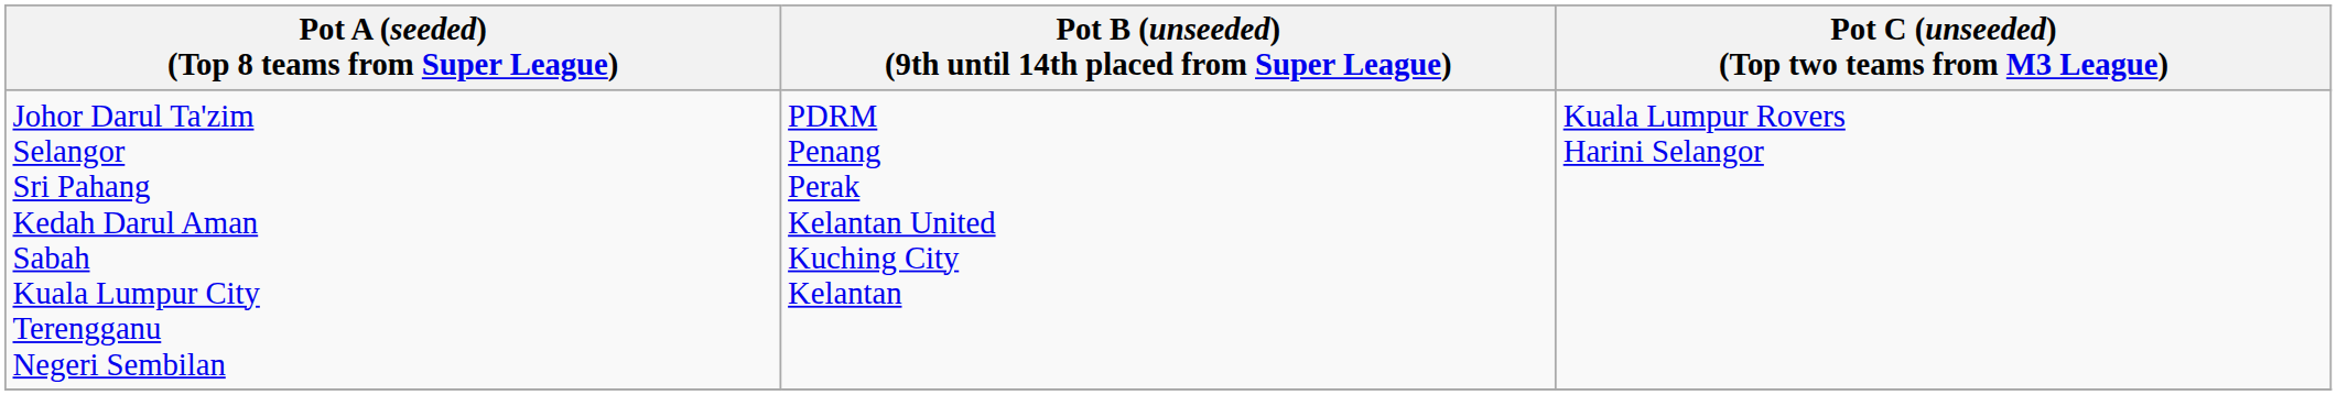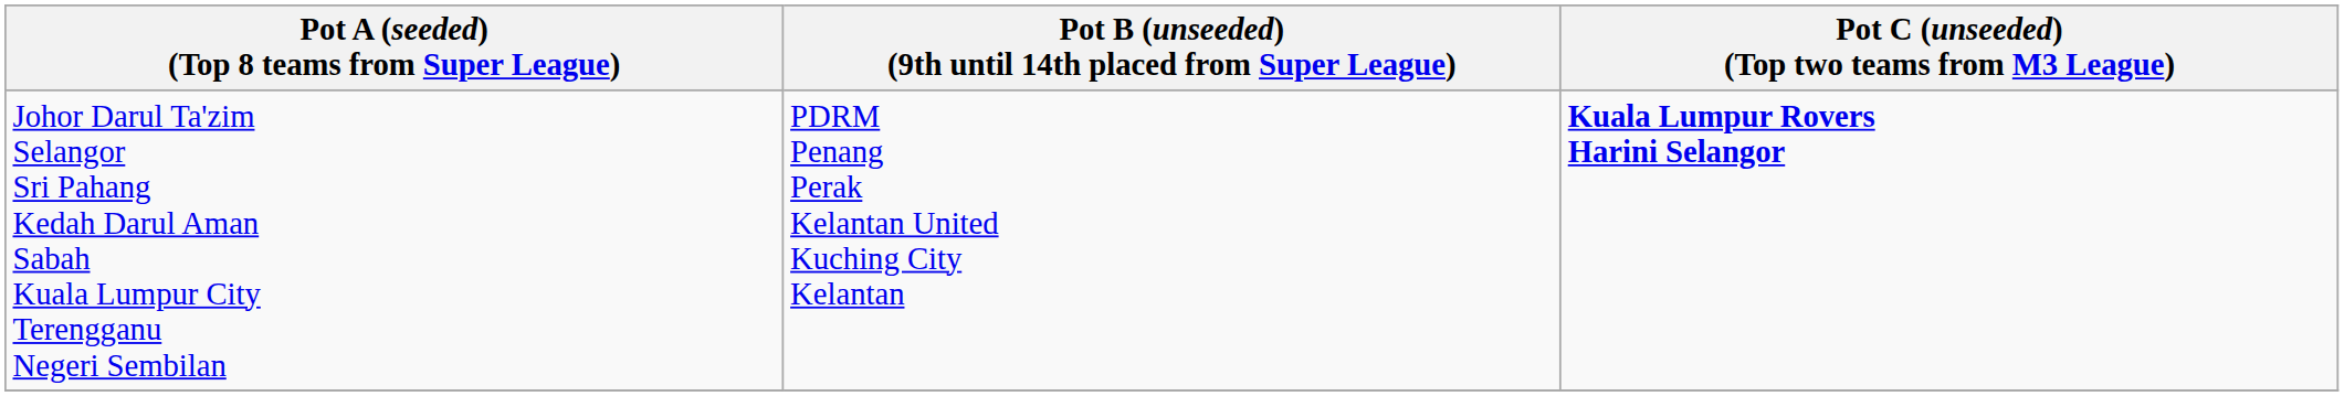row 2 | Pot C (unseeded) (Top two teams from M3 League): normal -> bold
